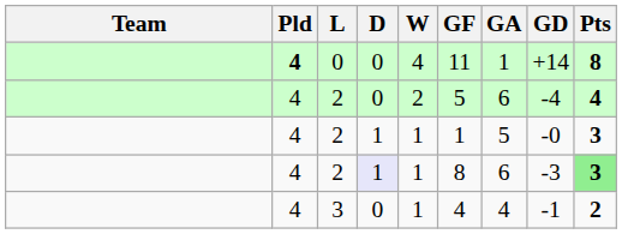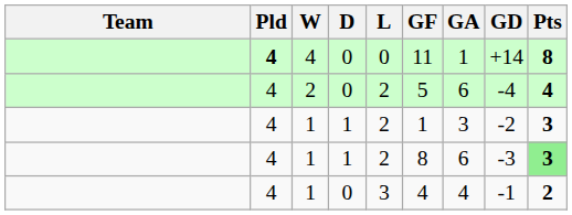columns swapped: W <-> L
row 4 | GA: 5 -> 3
row 4 | GD: -0 -> -2
row 5 | D: lavender background -> no background
